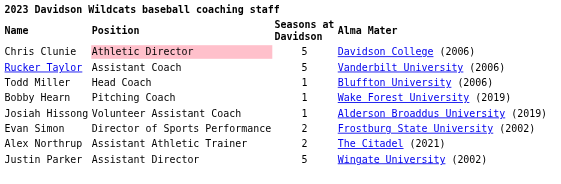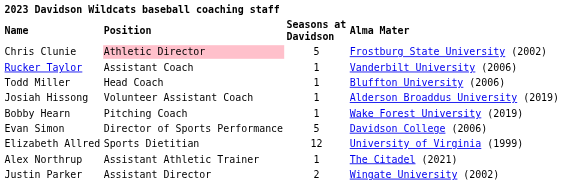Chris Clunie | Alma Mater: Davidson College (2006) -> Frostburg State University (2002)
Rucker Taylor | Seasons at Davidson: 5 -> 1
rows swapped: Bobby Hearn <-> Josiah Hissong
Evan Simon | Seasons at Davidson: 2 -> 5
Evan Simon | Alma Mater: Frostburg State University (2002) -> Davidson College (2006)
+ row: Elizabeth Allred | Sports Dietitian | 12 | University of Virginia (1999)
Alex Northrup | Seasons at Davidson: 2 -> 1
Justin Parker | Seasons at Davidson: 5 -> 2
